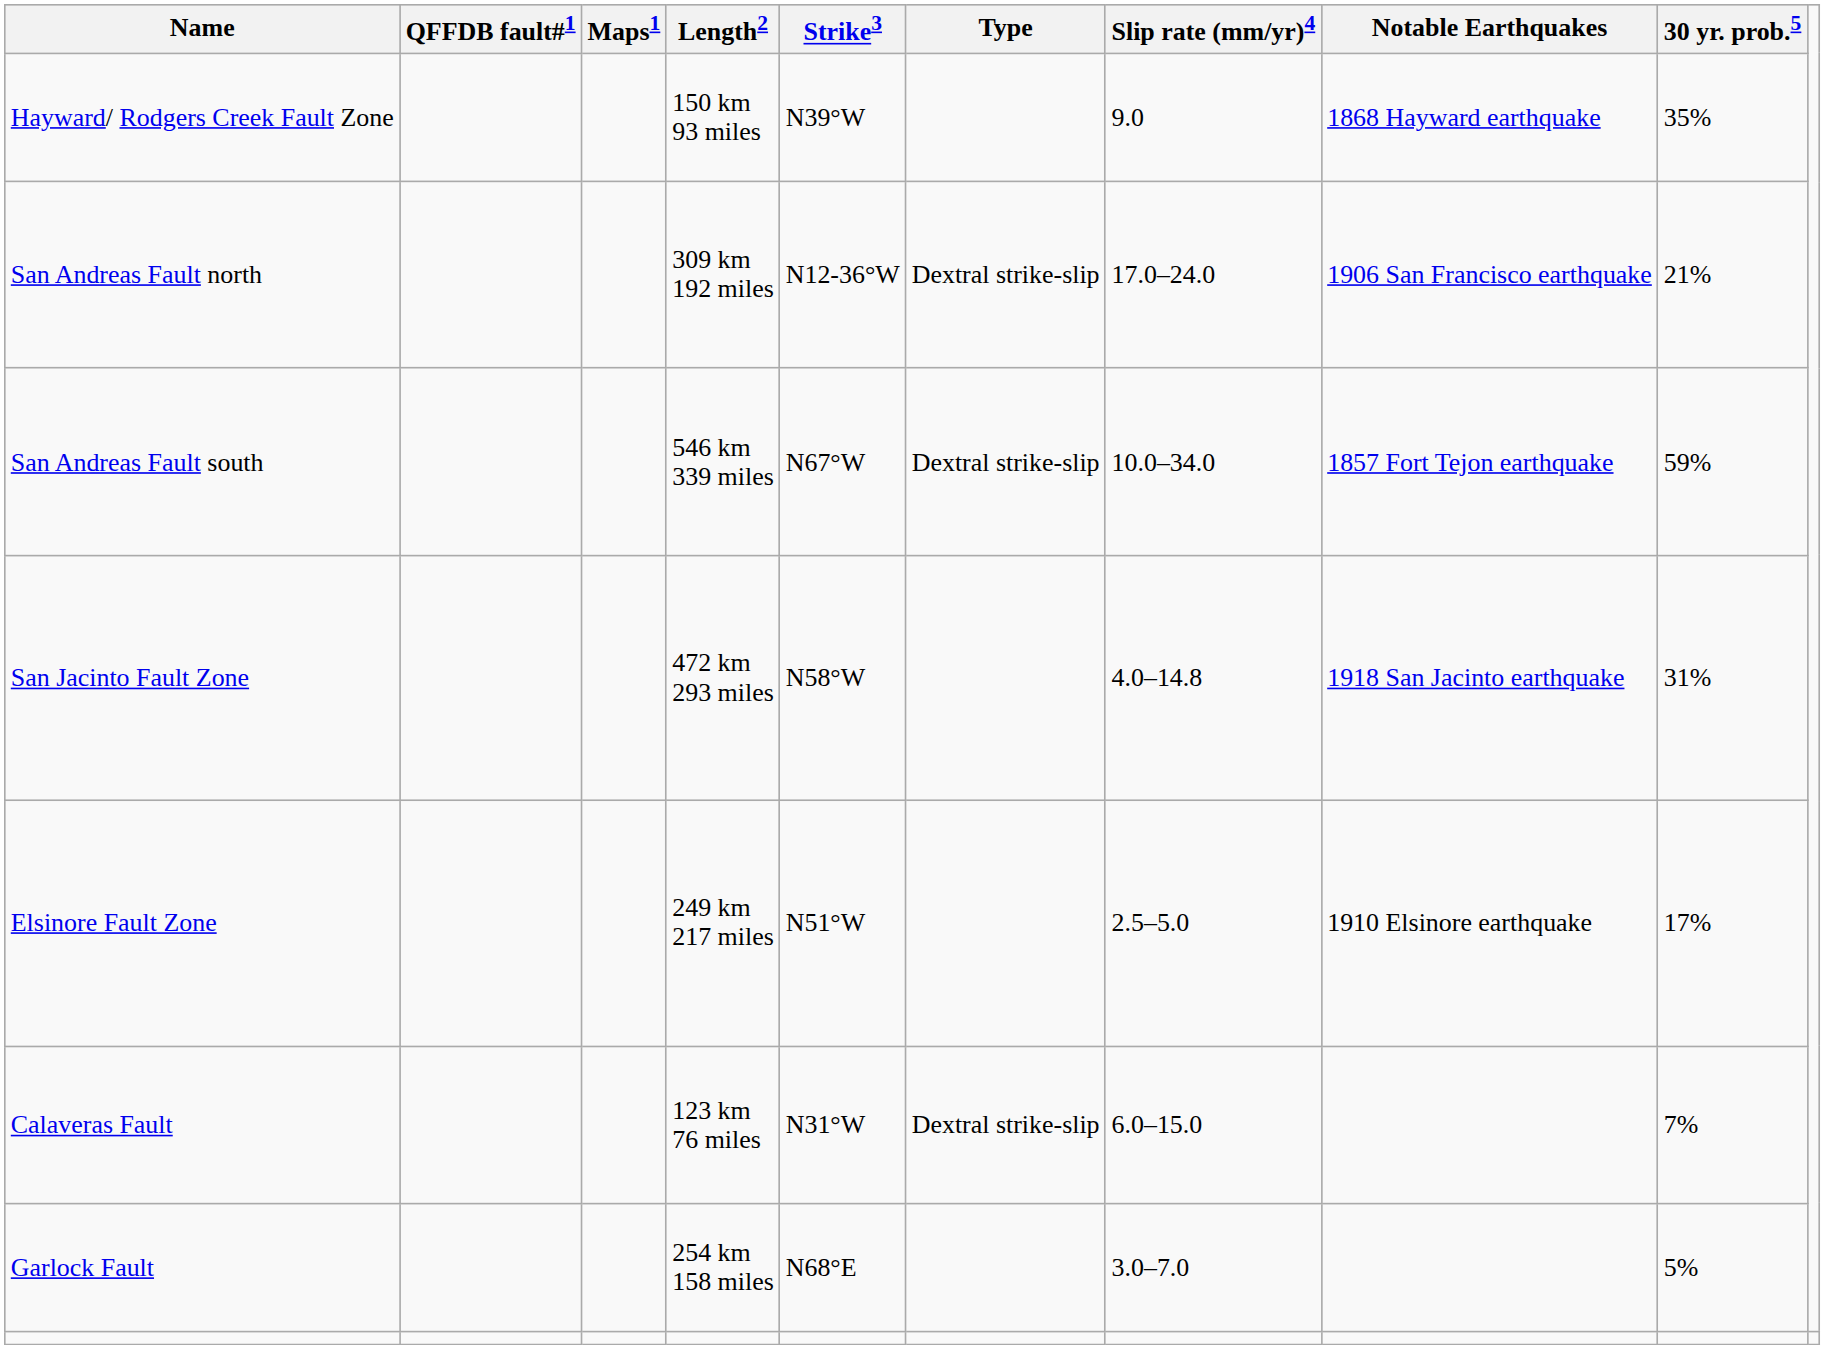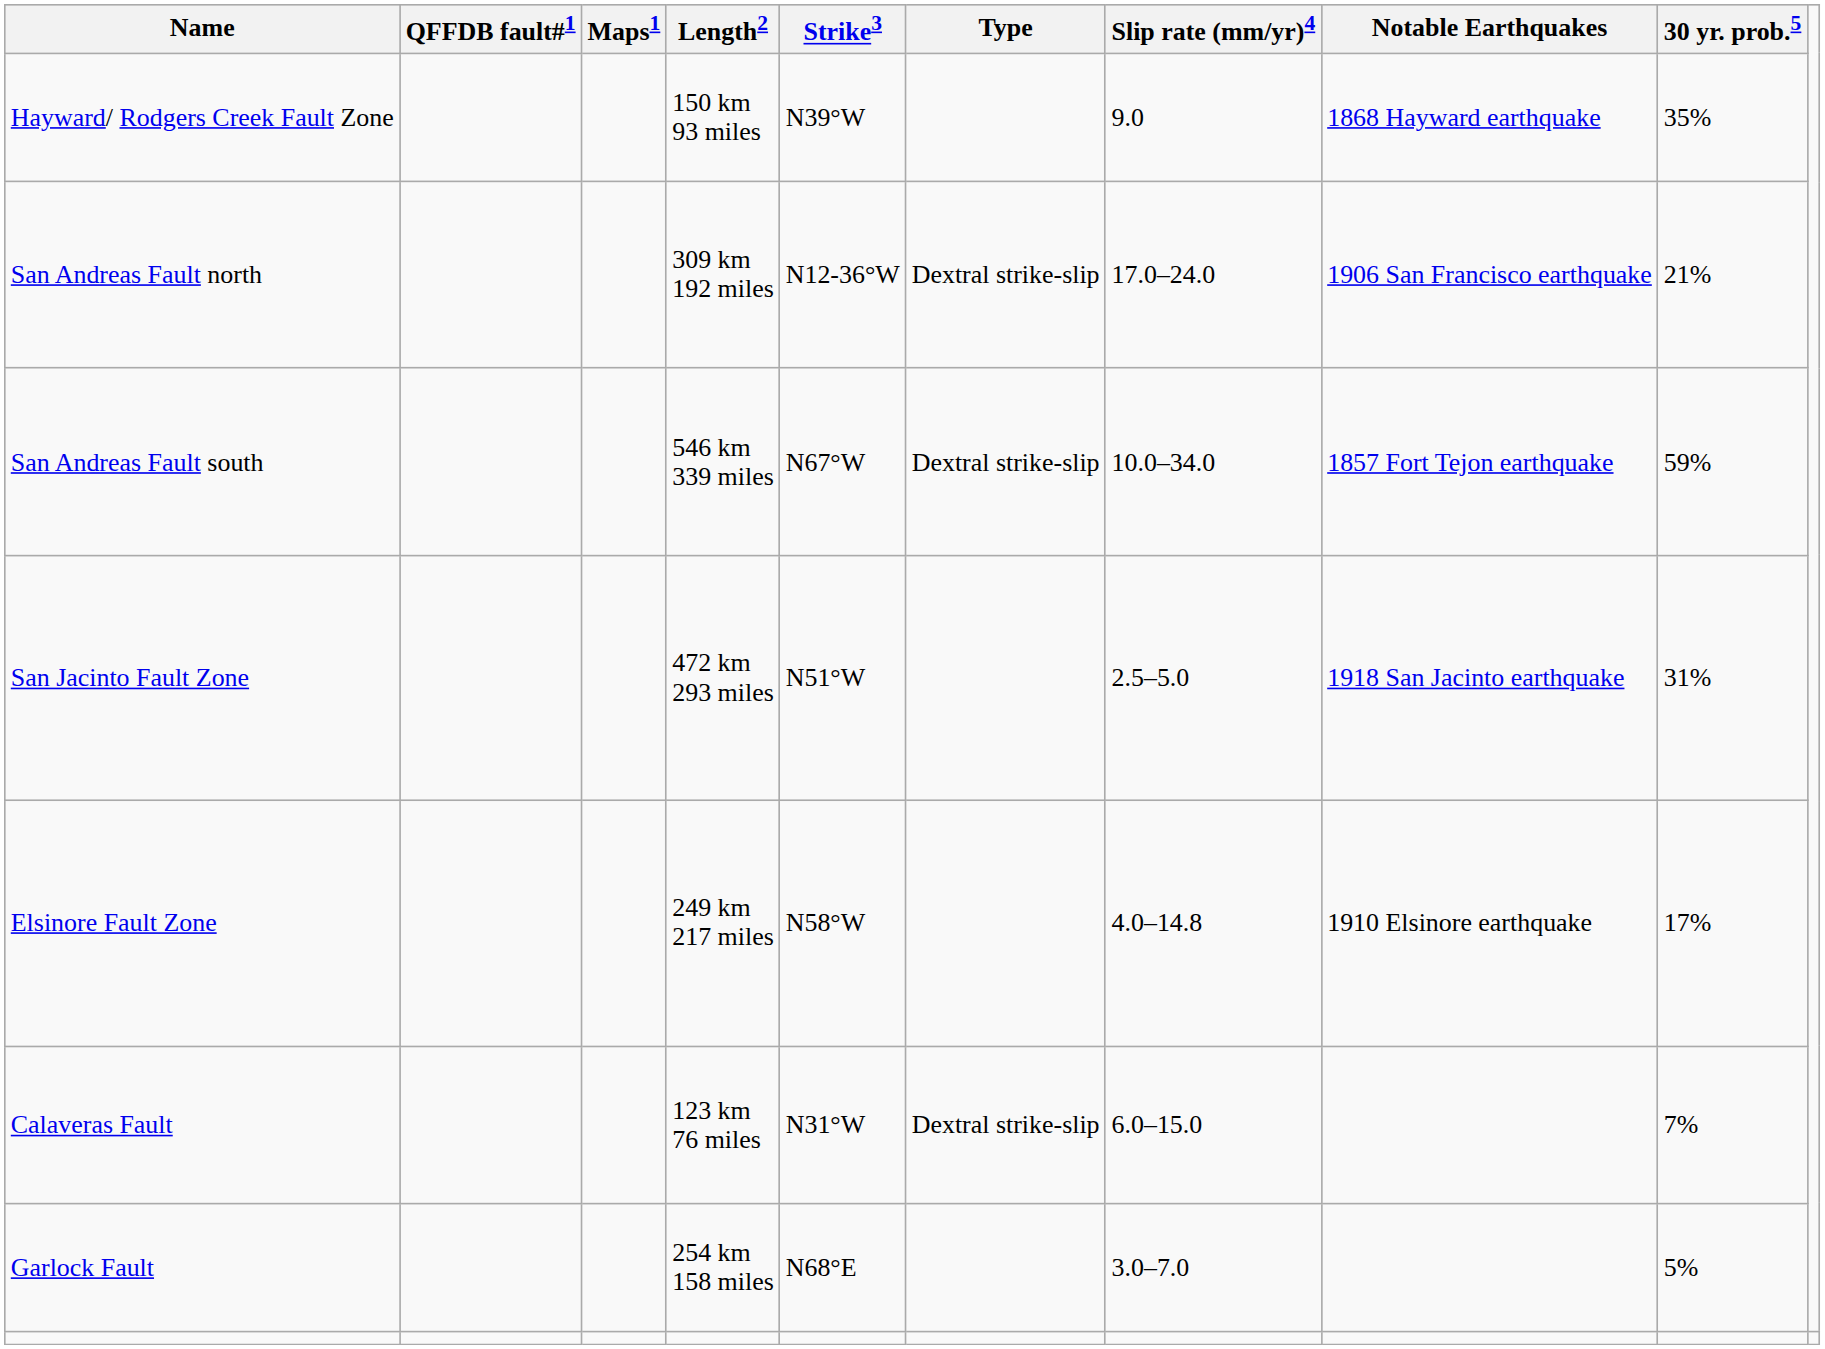San Jacinto Fault Zone | Strike3: N58°W -> N51°W
San Jacinto Fault Zone | Slip rate (mm/yr)4: 4.0–14.8 -> 2.5–5.0
Elsinore Fault Zone | Strike3: N51°W -> N58°W
Elsinore Fault Zone | Slip rate (mm/yr)4: 2.5–5.0 -> 4.0–14.8
